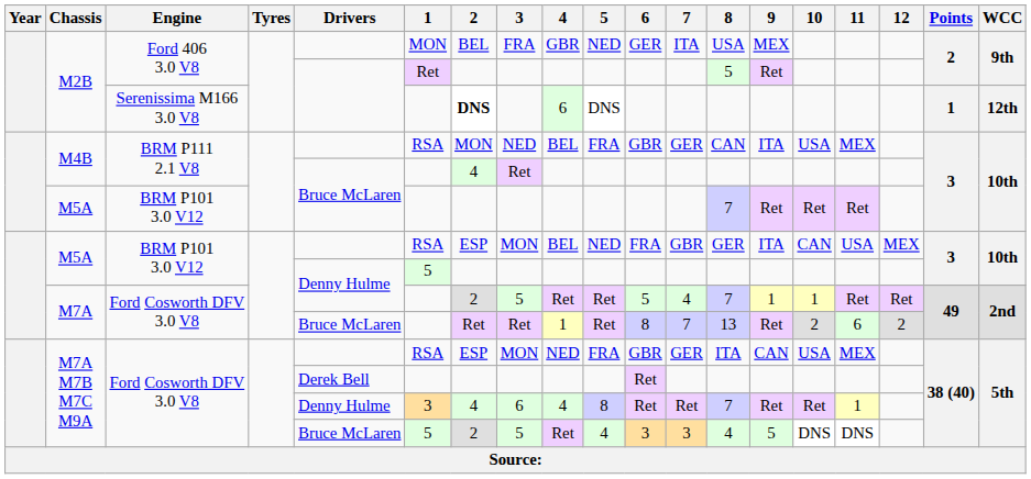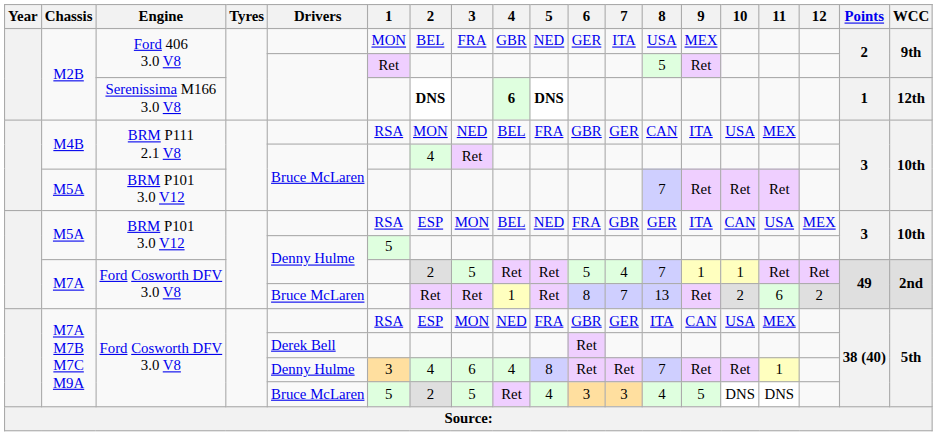M2B / Serenissima M166 3.0 V8 | 4: normal -> bold
M2B / Serenissima M166 3.0 V8 | 5: normal -> bold
